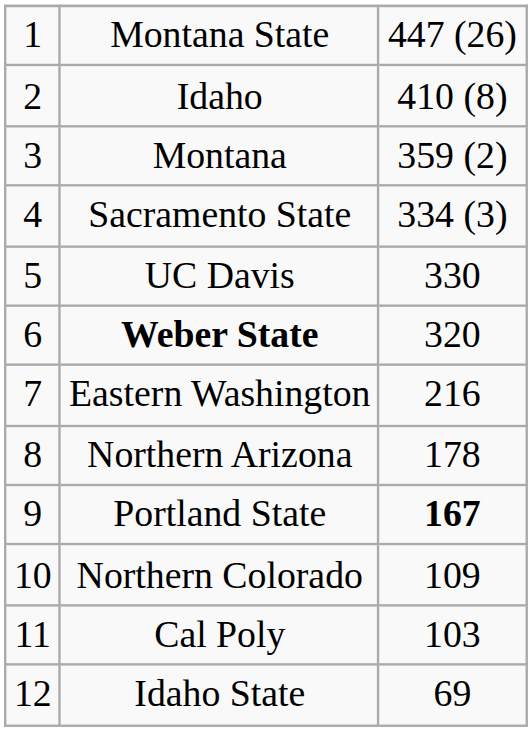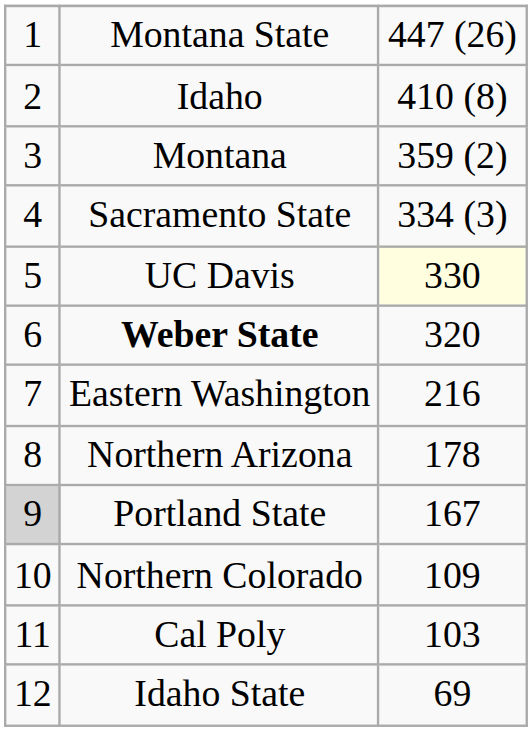UC Davis | column 3: no background -> lightyellow background
Portland State | column 1: no background -> lightgrey background
Portland State | column 3: bold -> normal
